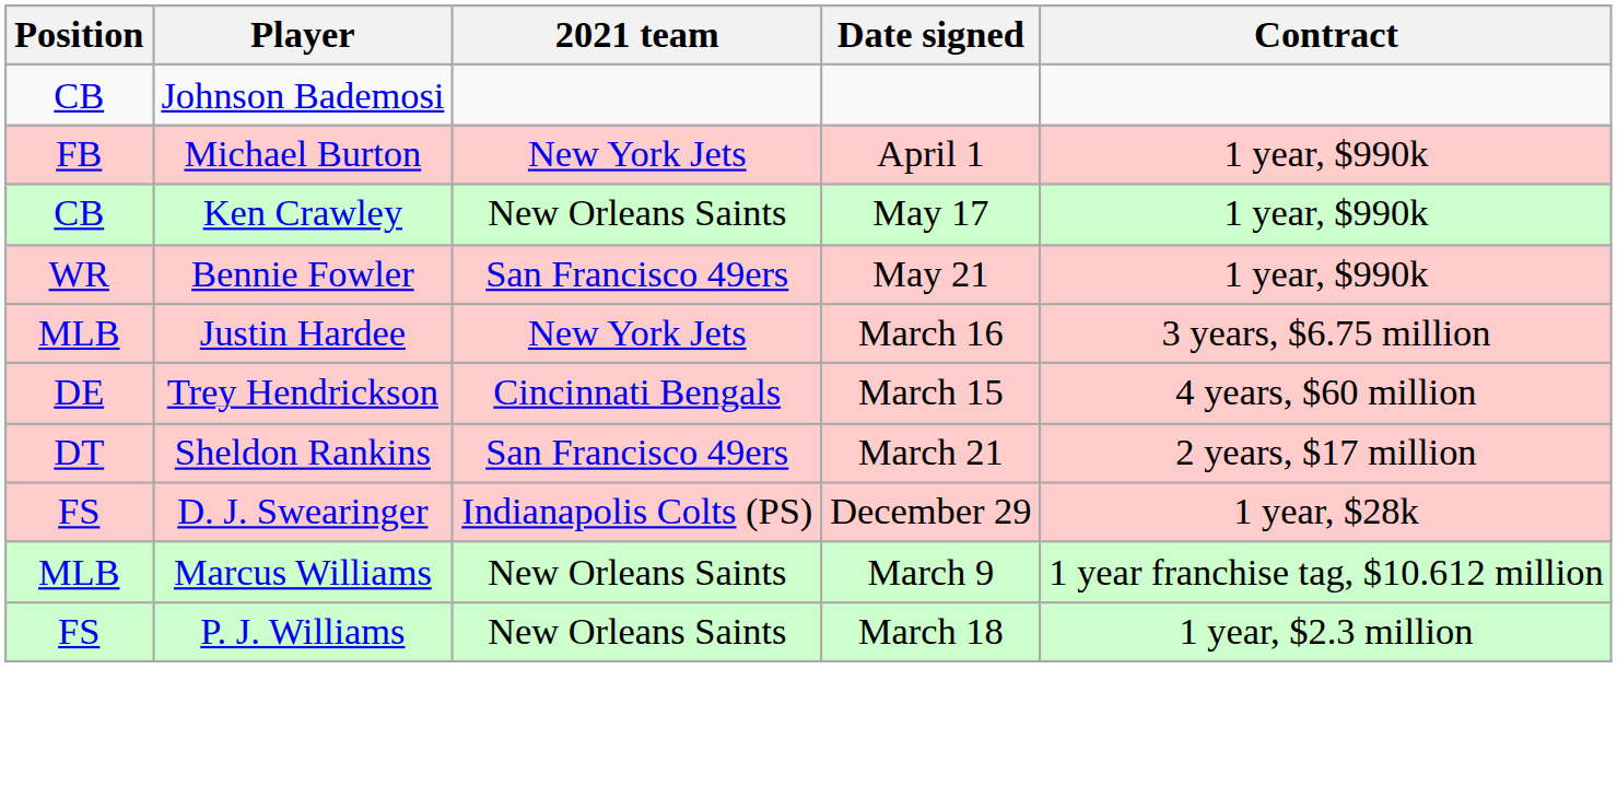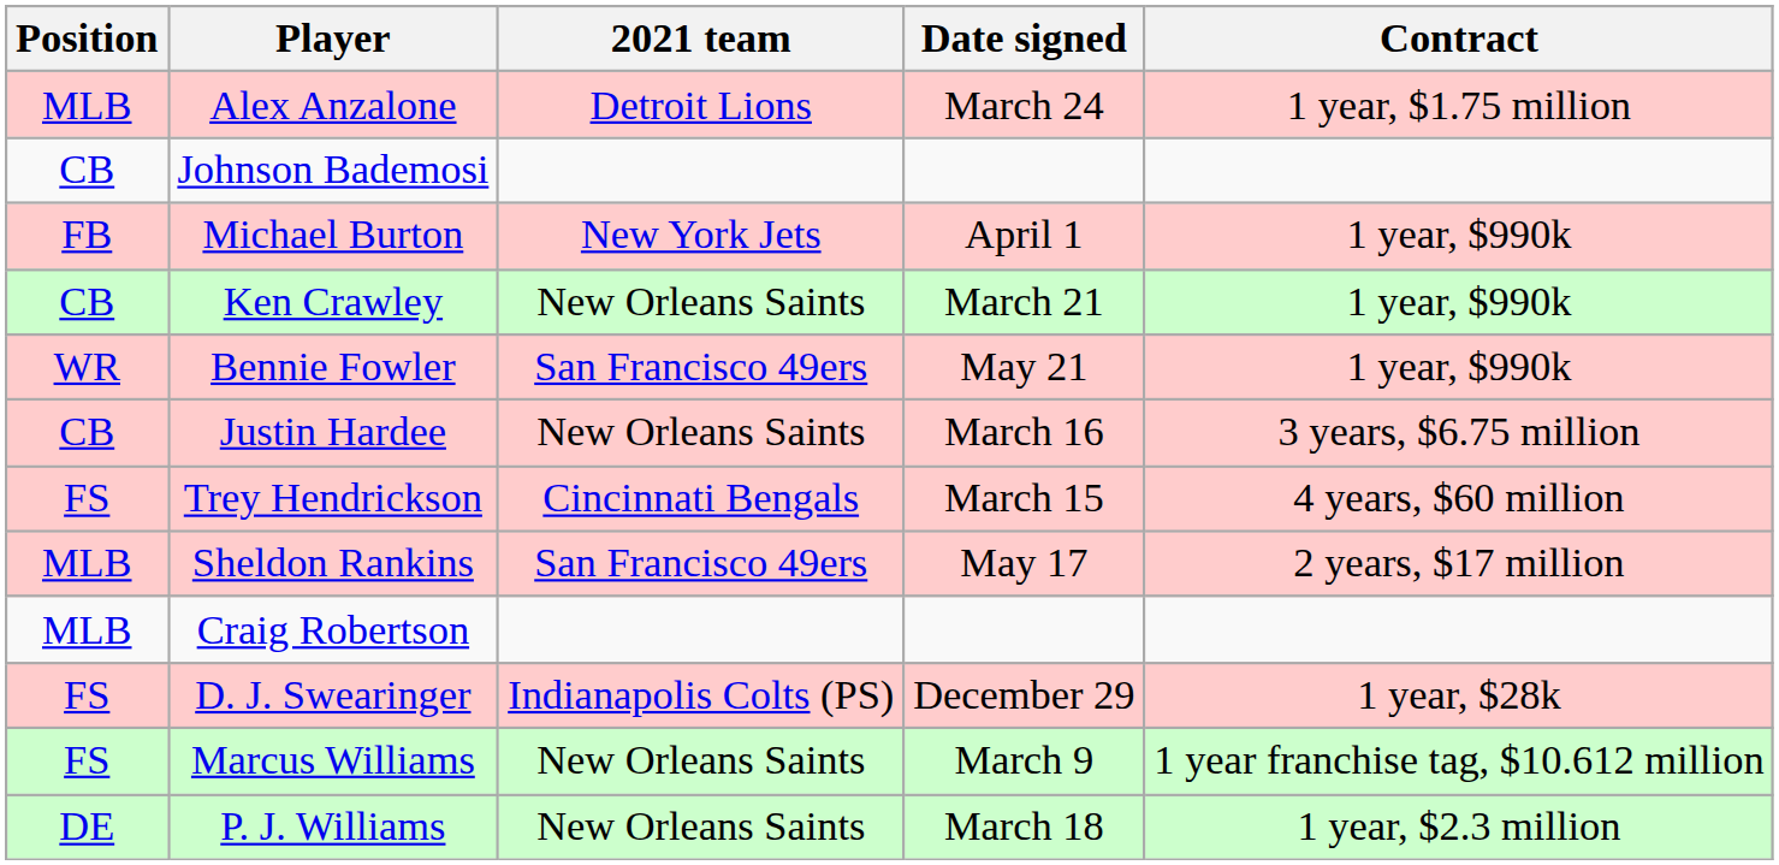+ row: MLB | Alex Anzalone | Detroit Lions | March 24 | 1 year, $1.75 million
Ken Crawley | Date signed: May 17 -> March 21
Justin Hardee | Position: MLB -> CB
Justin Hardee | 2021 team: New York Jets -> New Orleans Saints
Trey Hendrickson | Position: DE -> FS
Sheldon Rankins | Position: DT -> MLB
Sheldon Rankins | Date signed: March 21 -> May 17
+ row: MLB | Craig Robertson
Marcus Williams | Position: MLB -> FS
P. J. Williams | Position: FS -> DE
